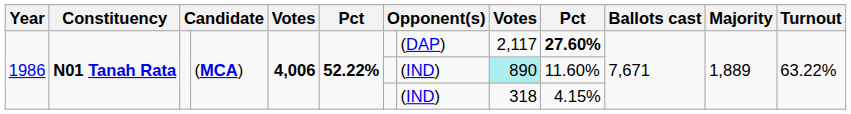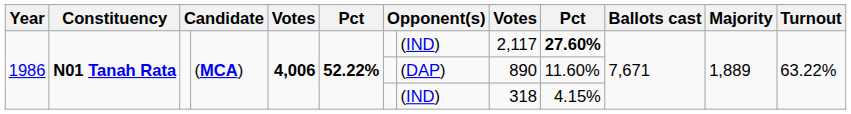row 2 | column 8: (DAP) -> (IND)
row 3 | column 8: (IND) -> (DAP)
row 3 | column 9: paleturquoise background -> no background
